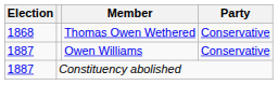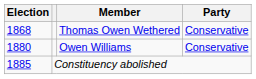Owen Williams | Election: 1887 -> 1880
Constituency abolished | Election: 1887 -> 1885
